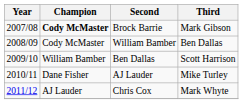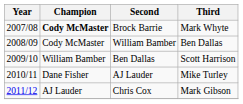Brock Barrie | Third: Mark Gibson -> Mark Whyte
Chris Cox | Third: Mark Whyte -> Mark Gibson
